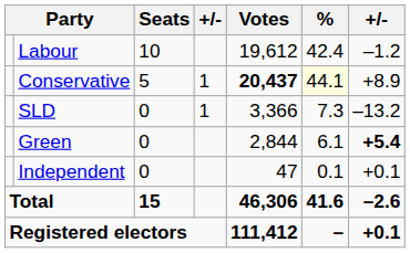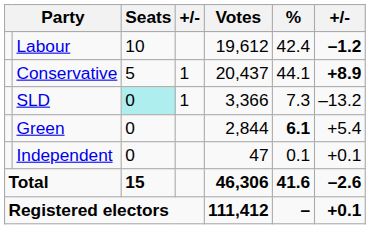Labour | column 7: normal -> bold
Conservative | Votes: bold -> normal
Conservative | %: lightyellow background -> no background
Conservative | column 7: normal -> bold
SLD | Seats: no background -> paleturquoise background
Green | %: normal -> bold
Green | column 7: bold -> normal
